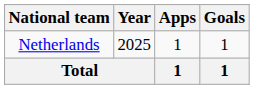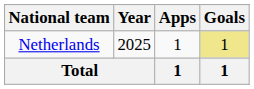Netherlands | Goals: no background -> khaki background
